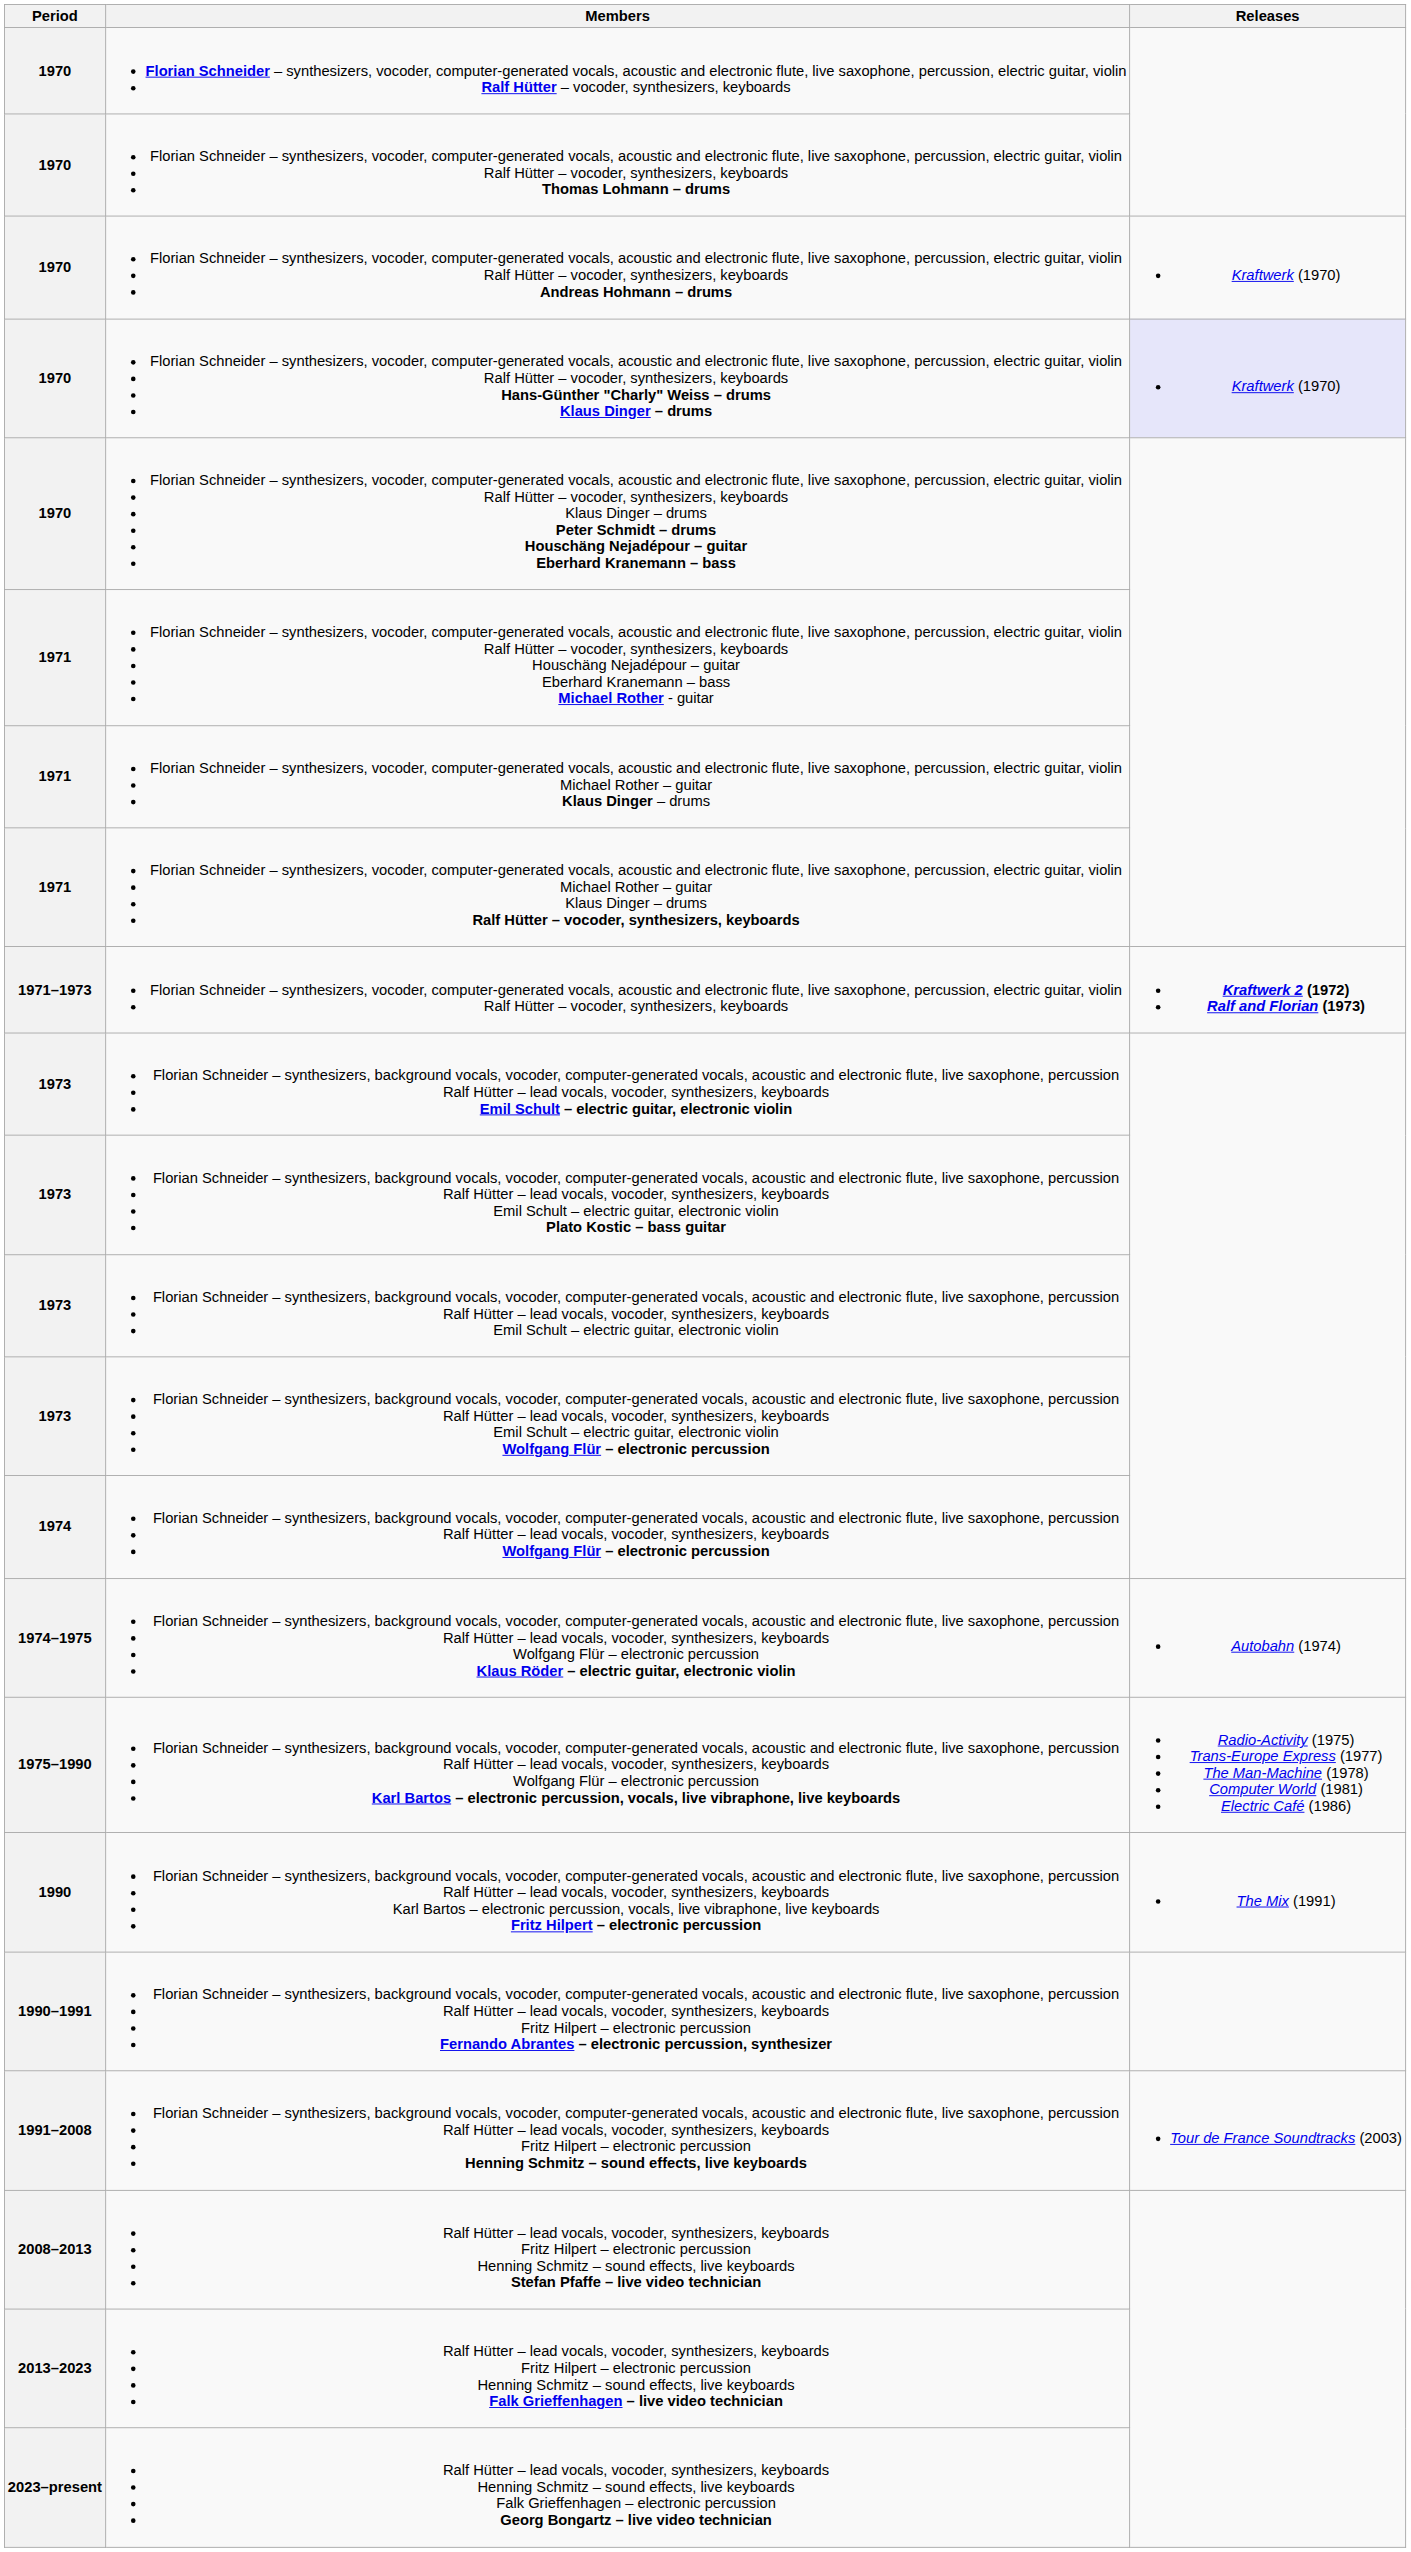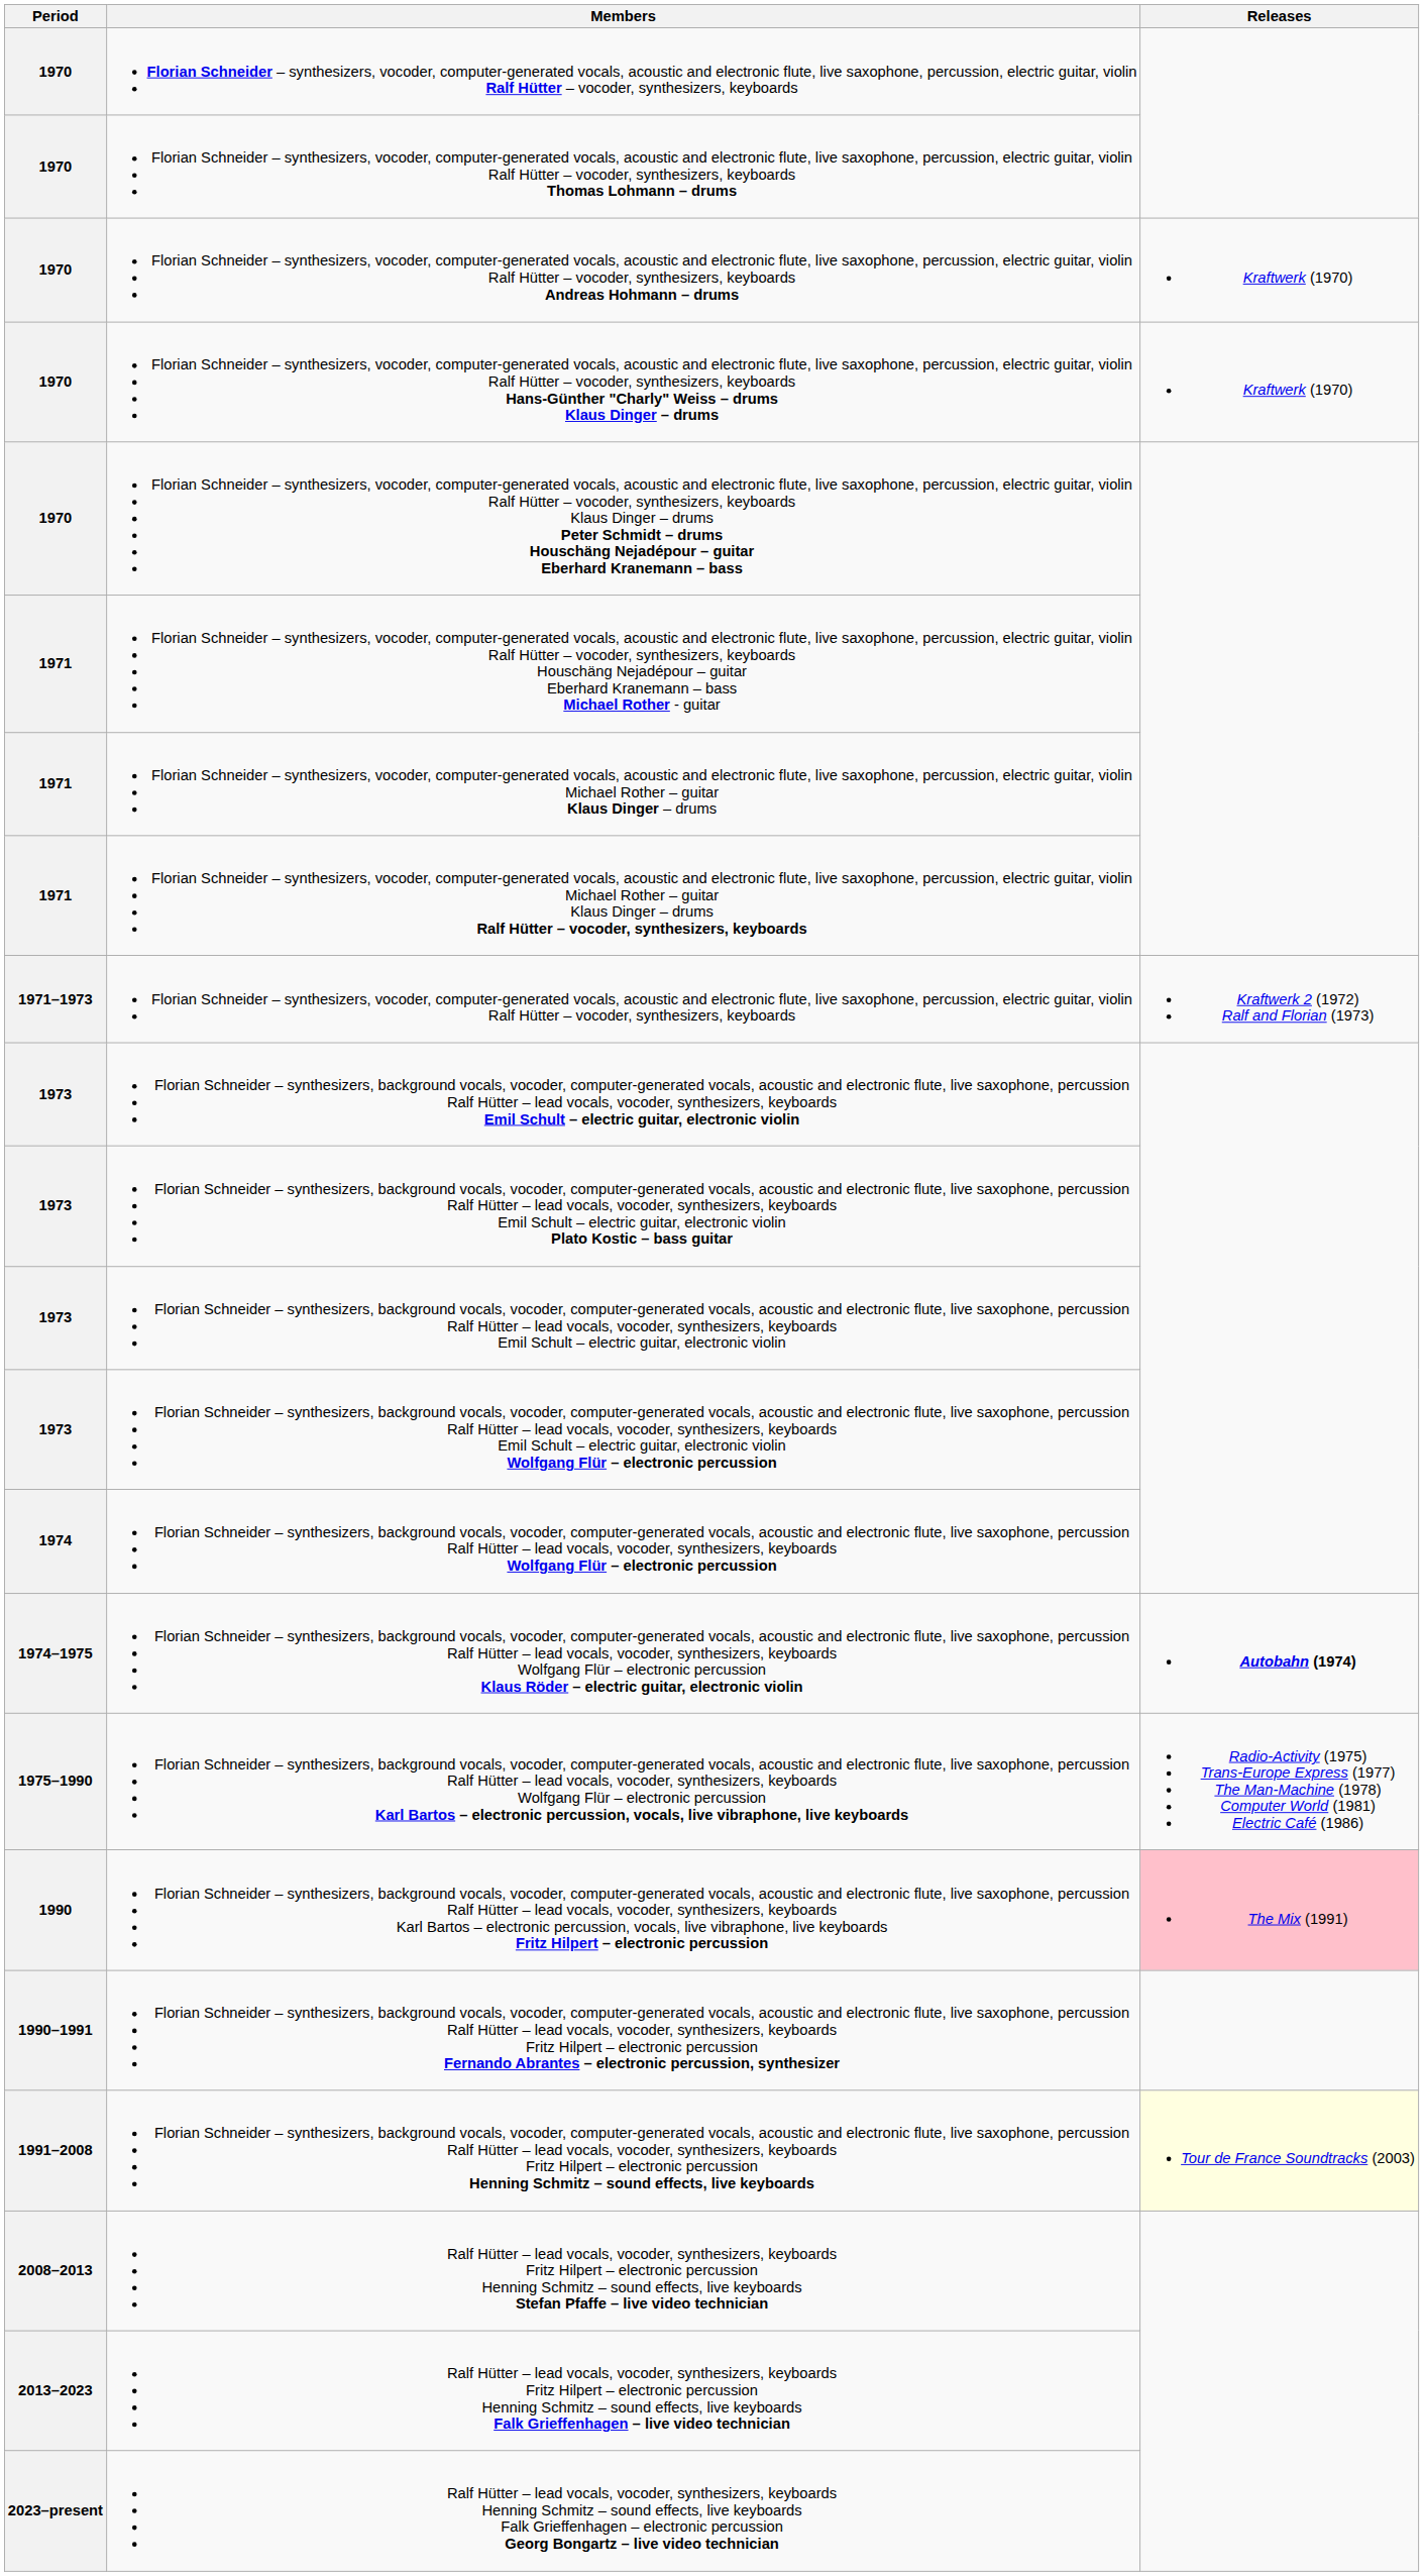row 5 | Releases: lavender background -> no background
row 10 | Releases: bold -> normal
row 16 | Releases: normal -> bold
row 18 | Releases: no background -> pink background
row 20 | Releases: no background -> lightyellow background
